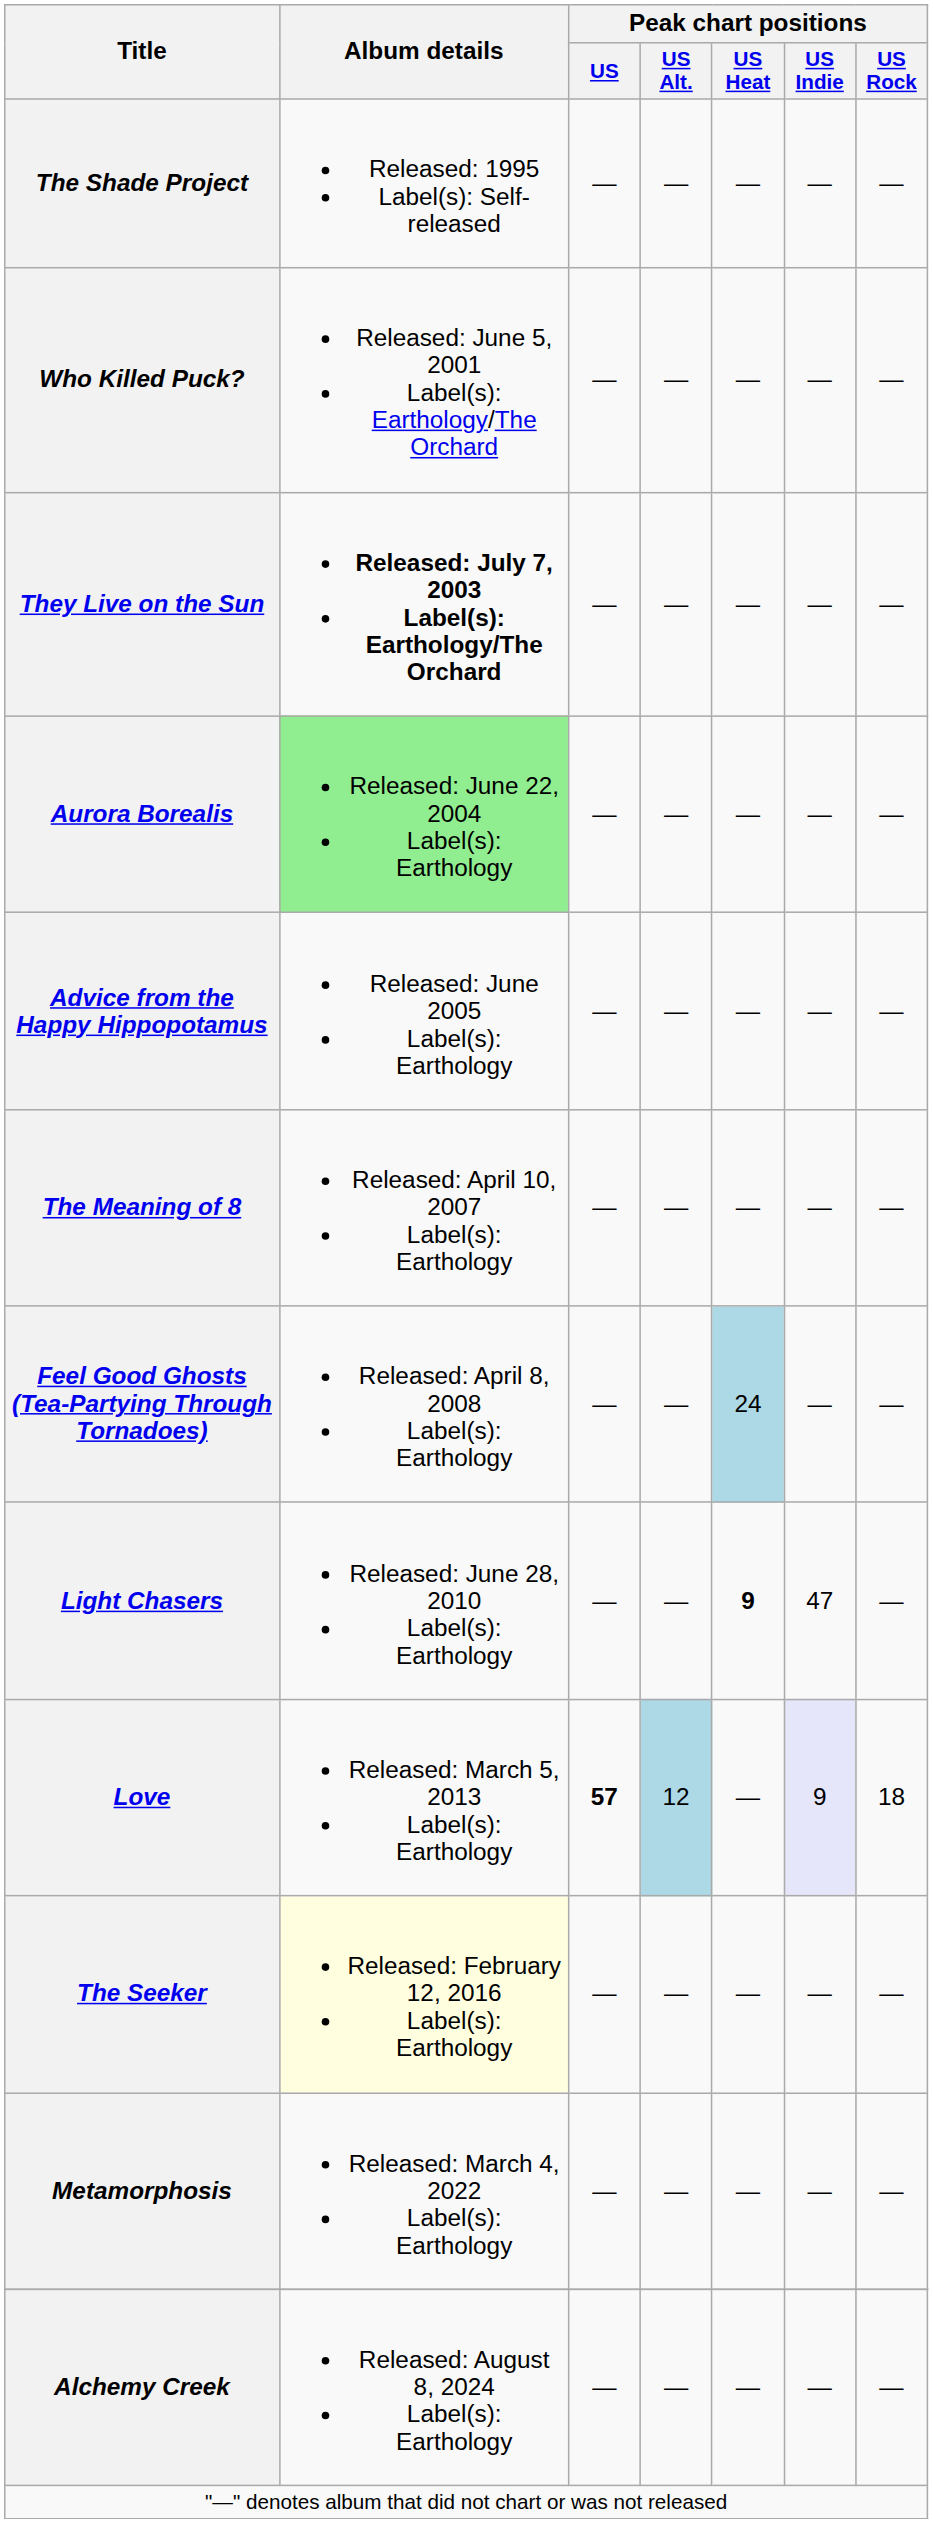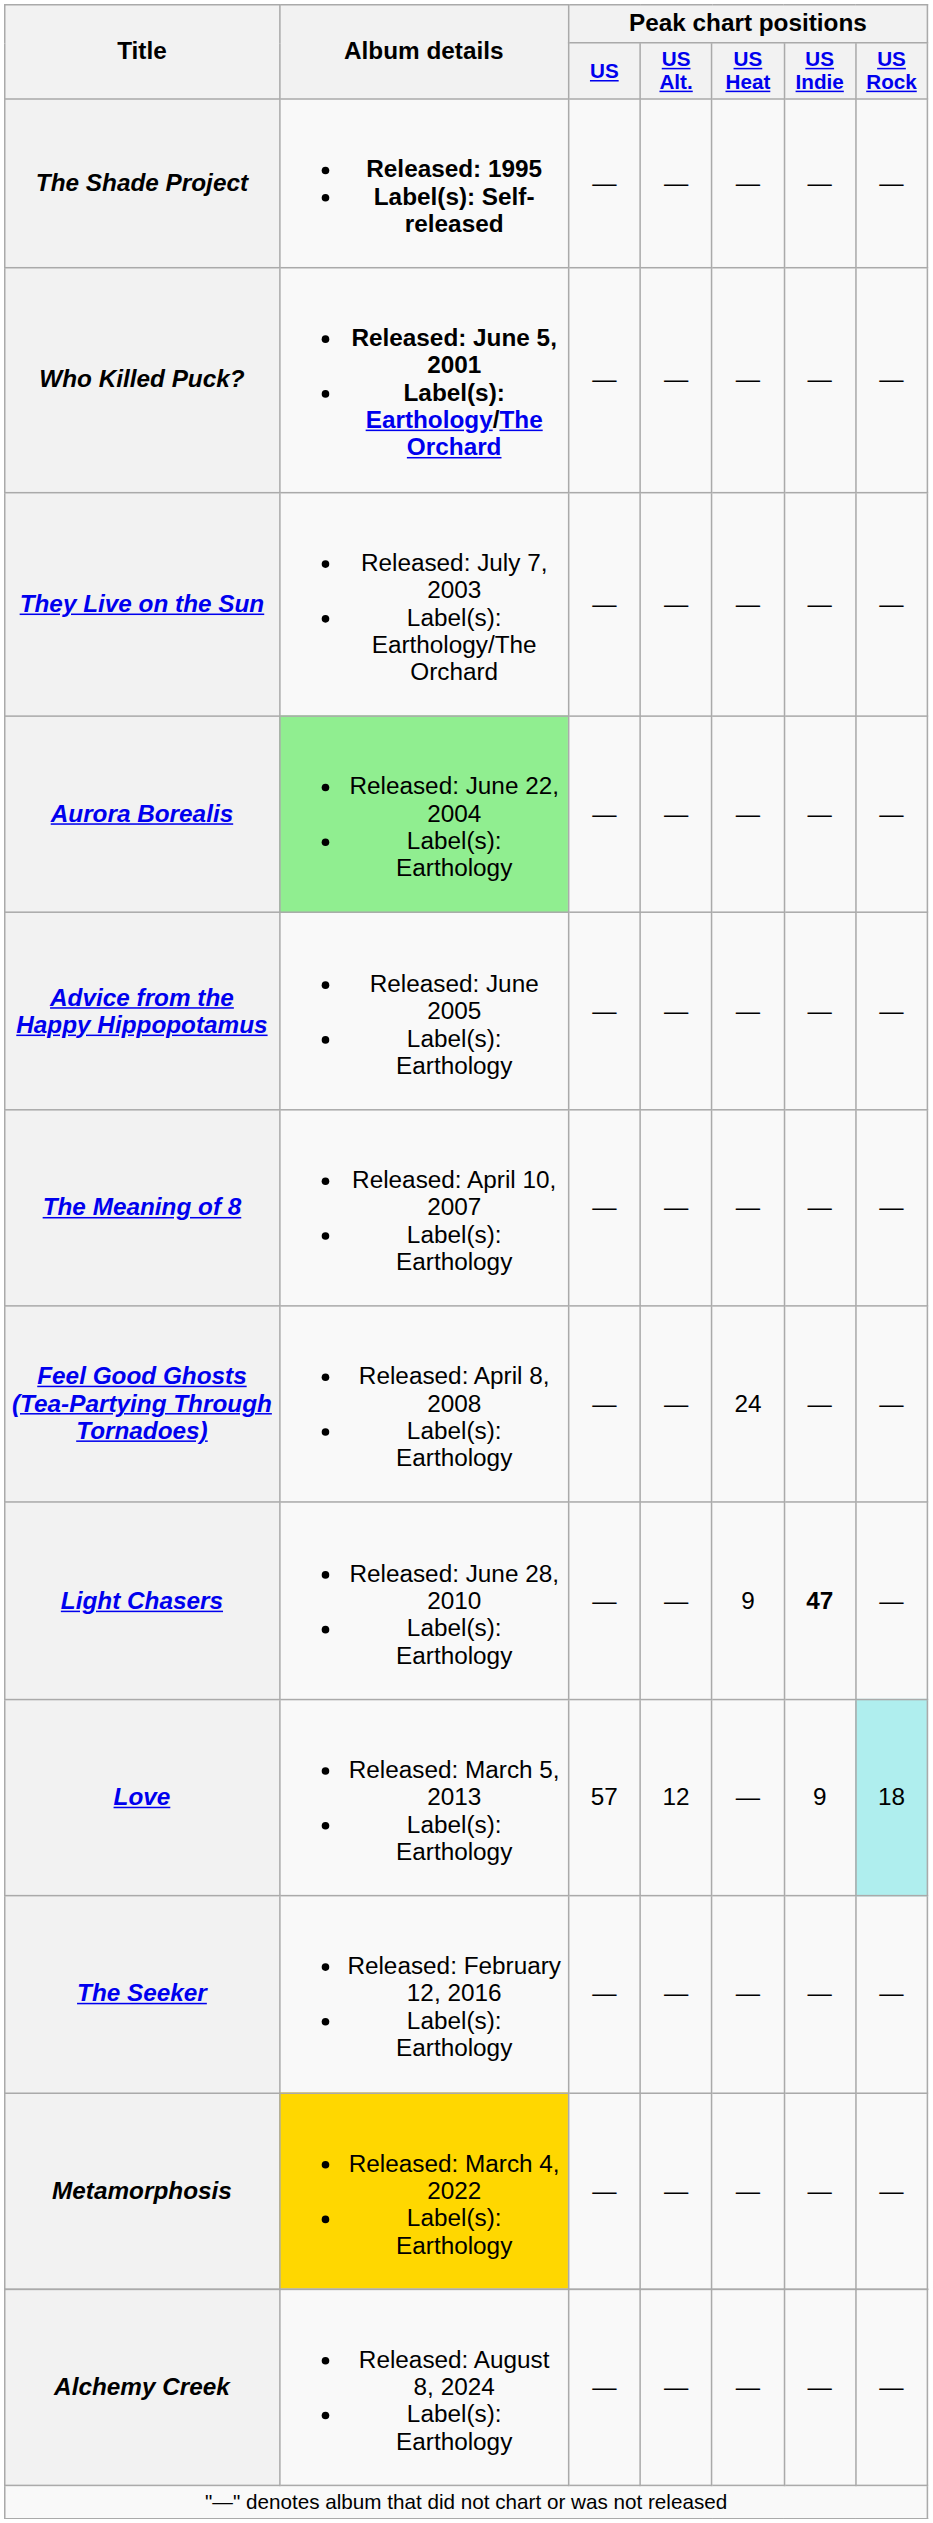The Shade Project | Album details: normal -> bold
Who Killed Puck? | Album details: normal -> bold
They Live on the Sun | Album details: bold -> normal
Feel Good Ghosts (Tea-Partying Through Tornadoes) | Peak chart positions / US Heat: lightblue background -> no background
Light Chasers | Peak chart positions / US Heat: bold -> normal
Light Chasers | Peak chart positions / US Indie: normal -> bold
Love | Peak chart positions / US: bold -> normal
Love | Peak chart positions / US Alt.: lightblue background -> no background
Love | Peak chart positions / US Indie: lavender background -> no background
Love | Peak chart positions / US Rock: no background -> paleturquoise background
The Seeker | Album details: lightyellow background -> no background
Metamorphosis | Album details: no background -> gold background
